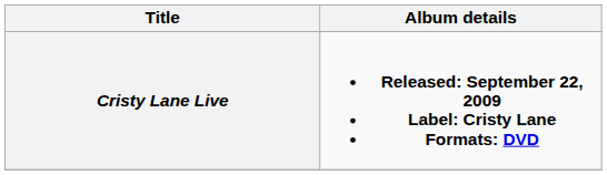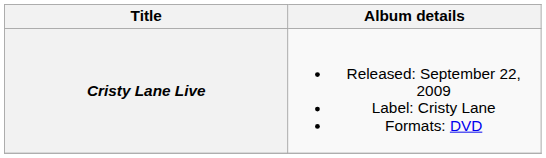Cristy Lane Live | Album details: bold -> normal
